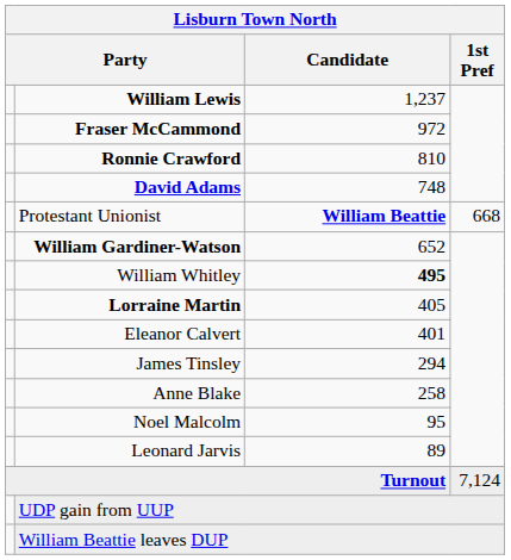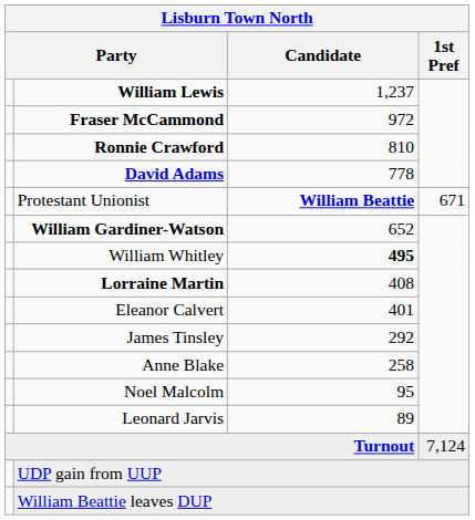David Adams | Candidate: 748 -> 778
Protestant Unionist | 1st Pref: 668 -> 671
Lorraine Martin | Candidate: 405 -> 408
James Tinsley | Candidate: 294 -> 292
